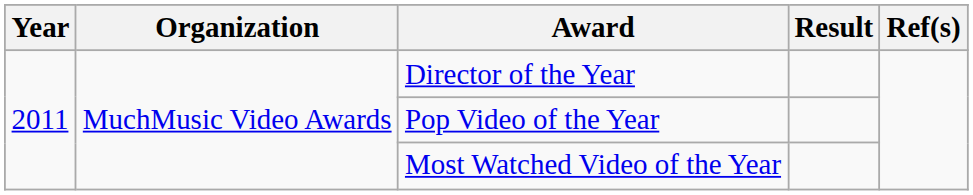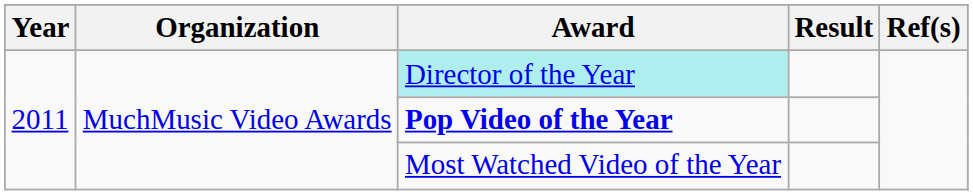Director of the Year | Award: no background -> paleturquoise background
Pop Video of the Year | Award: normal -> bold
